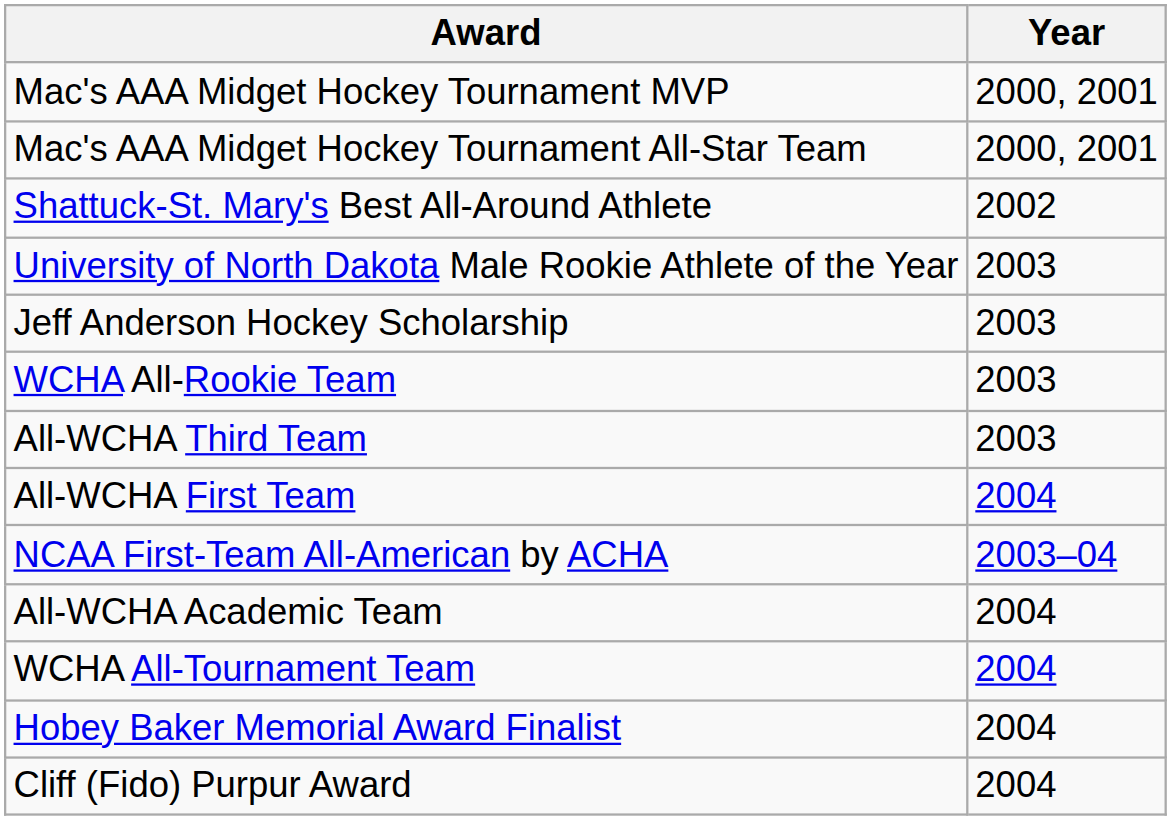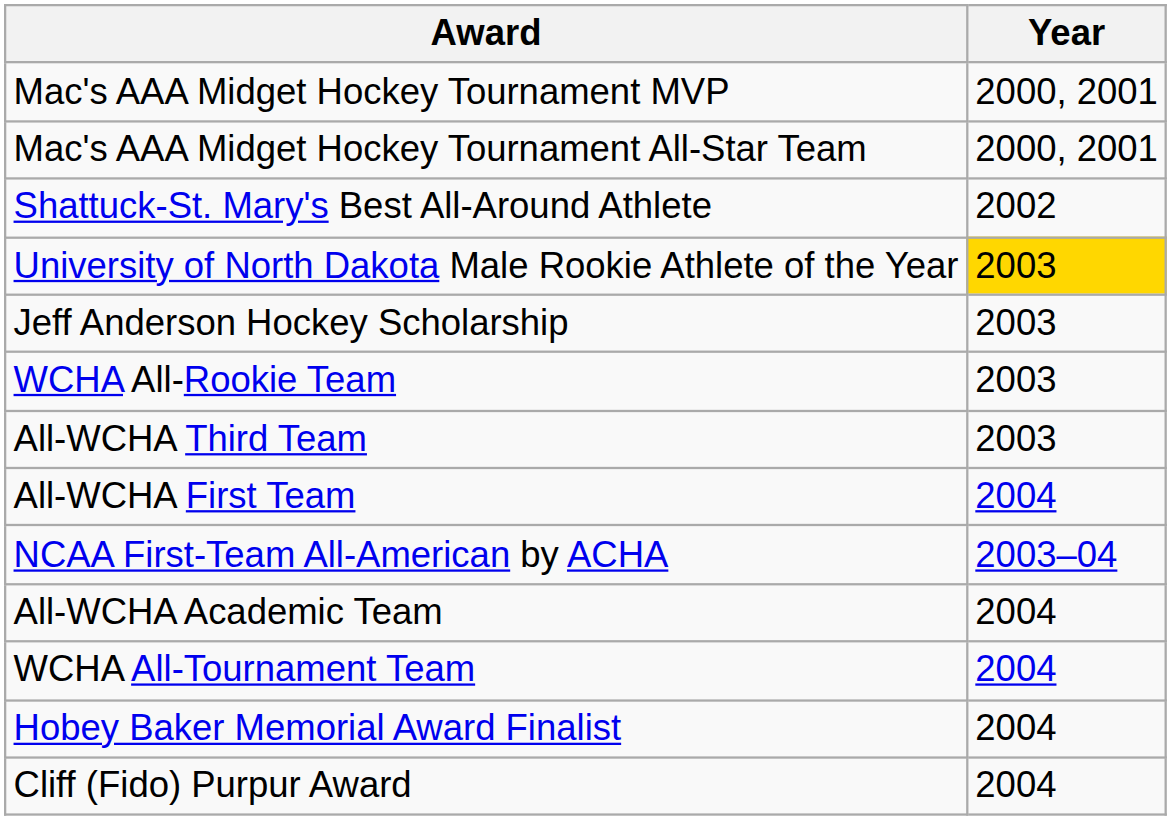University of North Dakota Male Rookie Athlete of the Year | Year: no background -> gold background
